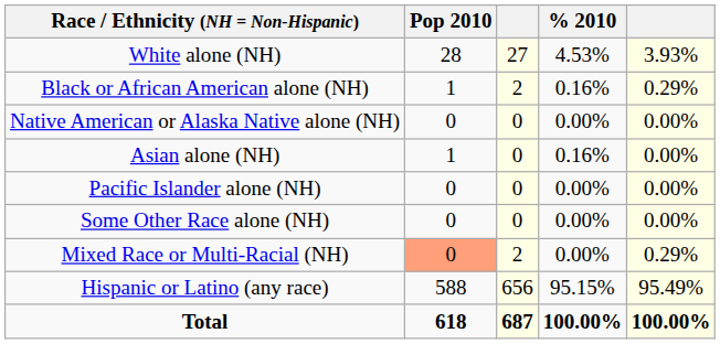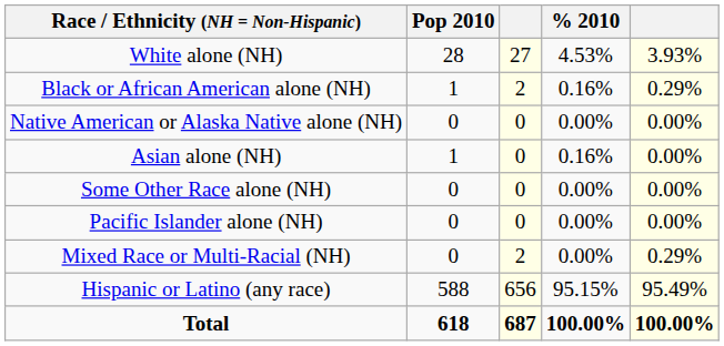rows swapped: Pacific Islander alone (NH) <-> Some Other Race alone (NH)
Mixed Race or Multi-Racial (NH) | Pop 2010: lightsalmon background -> no background
